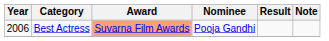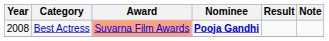Best Actress | Year: 2006 -> 2008
Best Actress | Nominee: normal -> bold
